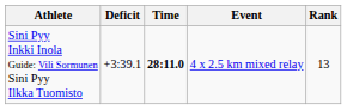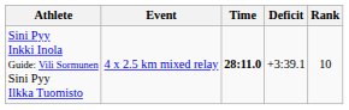columns swapped: Event <-> Deficit
row 2 | Rank: 13 -> 10
